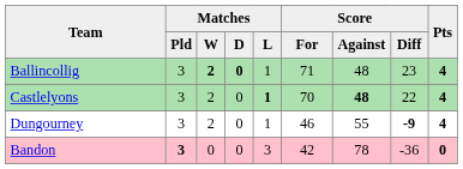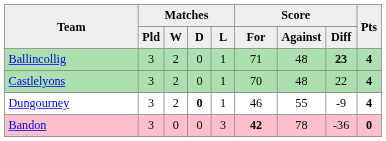Ballincollig | Matches / W: bold -> normal
Ballincollig | Matches / D: bold -> normal
Ballincollig | Score / Diff: normal -> bold
Castlelyons | Matches / L: bold -> normal
Castlelyons | Score / Against: bold -> normal
Dungourney | Matches / D: normal -> bold
Dungourney | Score / Diff: bold -> normal
Bandon | Matches / Pld: bold -> normal
Bandon | Score / For: normal -> bold
